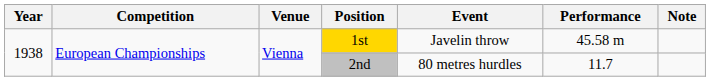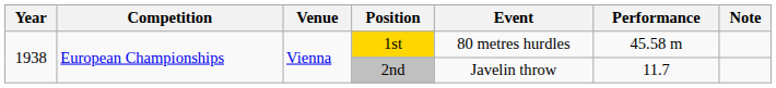1st | Event: Javelin throw -> 80 metres hurdles
2nd | Event: 80 metres hurdles -> Javelin throw
